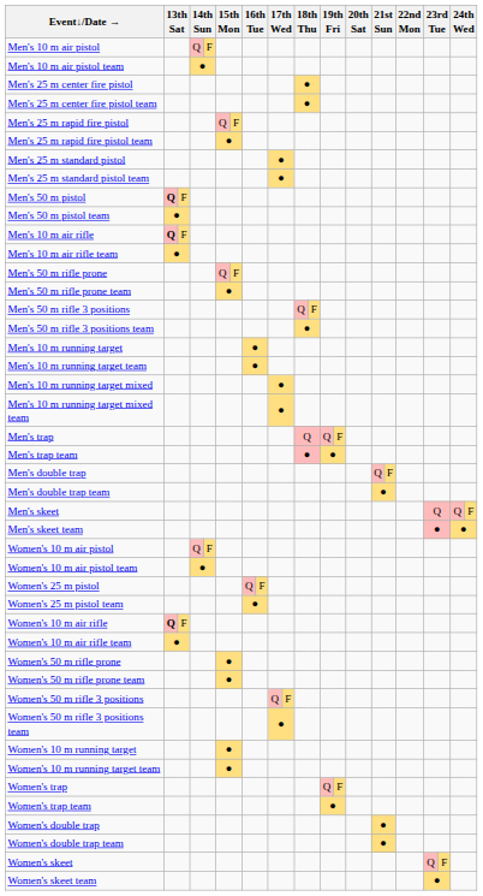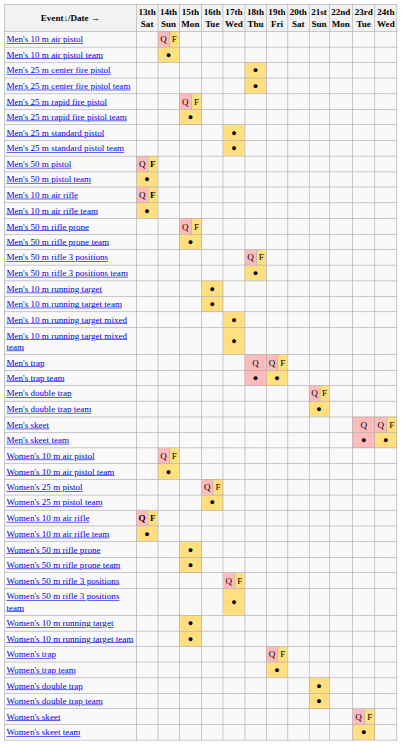Men's 50 m pistol | column 2: bold -> normal
Men's 50 m pistol | column 3: normal -> bold
Men's 10 m air rifle | column 2: bold -> normal
Men's 10 m air rifle | column 3: normal -> bold
Women's 10 m air rifle | column 3: normal -> bold
